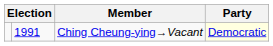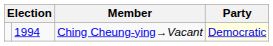Ching Cheung-ying→Vacant | column 2: 1991 -> 1994
